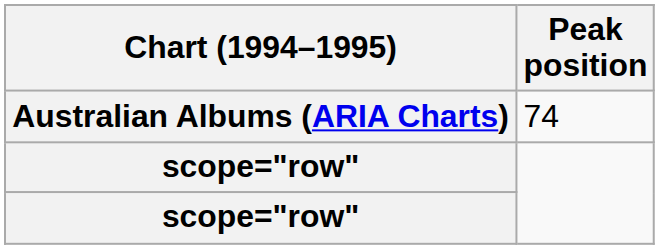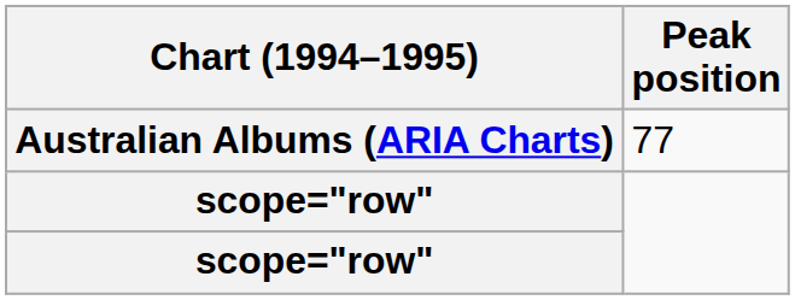Australian Albums (ARIA Charts) | Peak position: 74 -> 77
